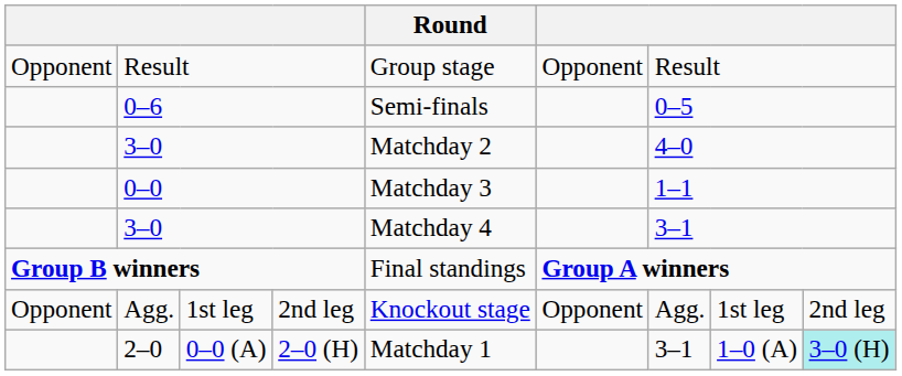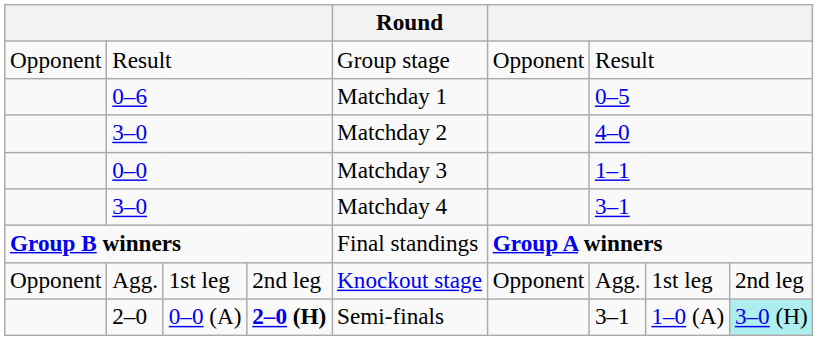0–6 | Round: Semi-finals -> Matchday 1
2–0 | column 4: normal -> bold
2–0 | Round: Matchday 1 -> Semi-finals
